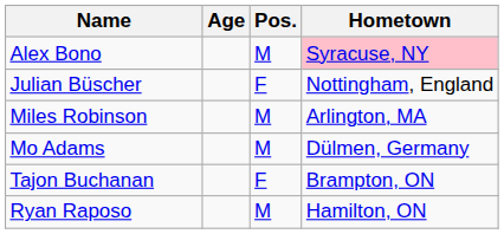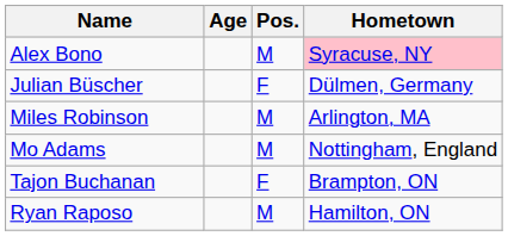Julian Büscher | Hometown: Nottingham, England -> Dülmen, Germany
Mo Adams | Hometown: Dülmen, Germany -> Nottingham, England
